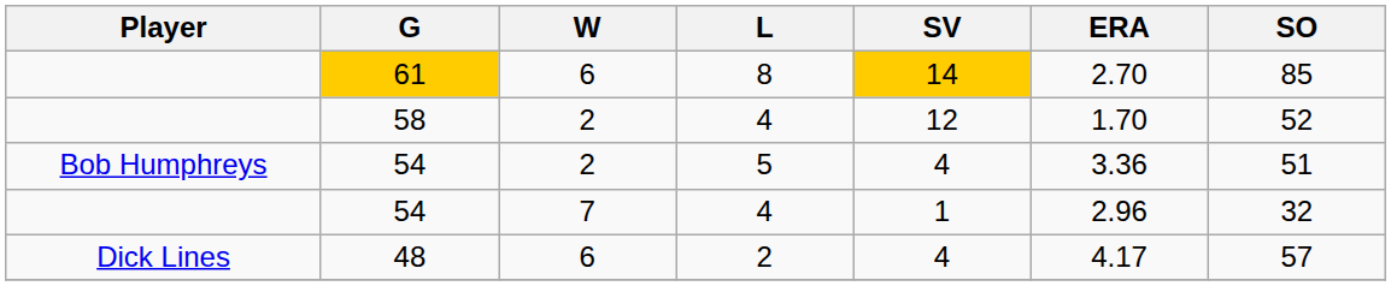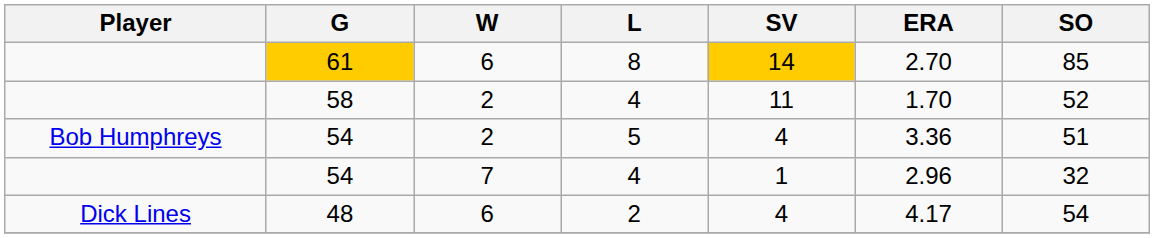58 | SV: 12 -> 11
48 | SO: 57 -> 54
